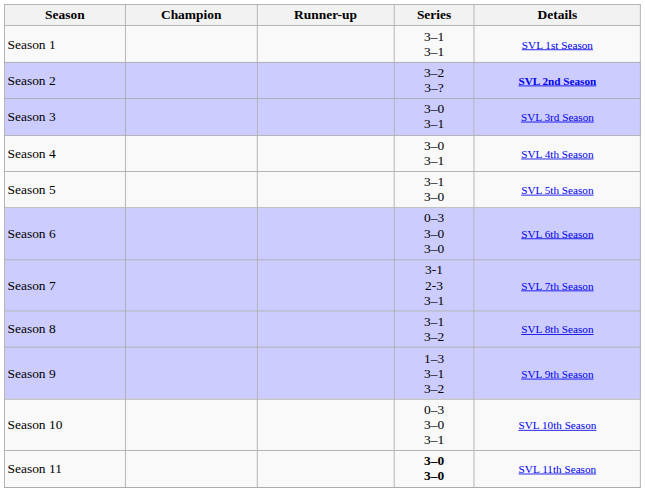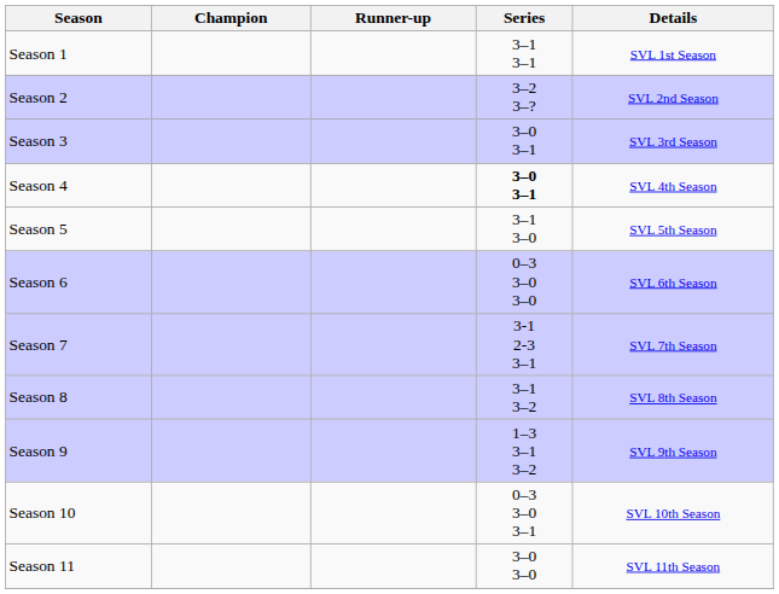Season 2 | Details: bold -> normal
Season 4 | Series: normal -> bold
Season 11 | Series: bold -> normal
